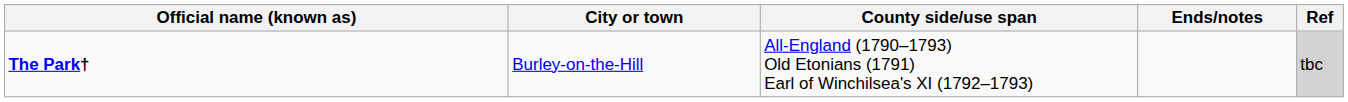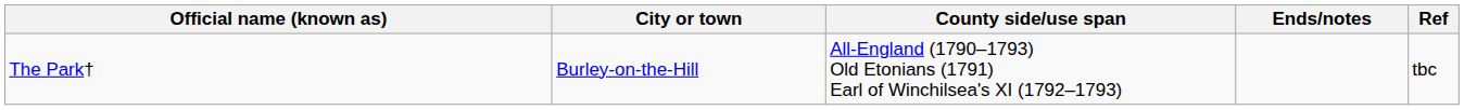row 2 | Official name (known as): bold -> normal
row 2 | Ref: lightgrey background -> no background
